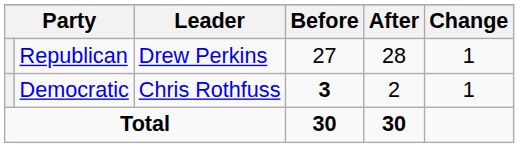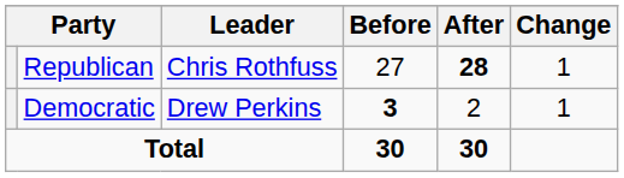Republican | Leader: Drew Perkins -> Chris Rothfuss
Republican | After: normal -> bold
Democratic | Leader: Chris Rothfuss -> Drew Perkins
